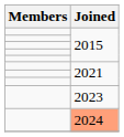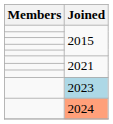row 10 | Joined: no background -> lightblue background
